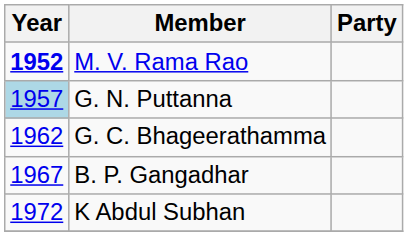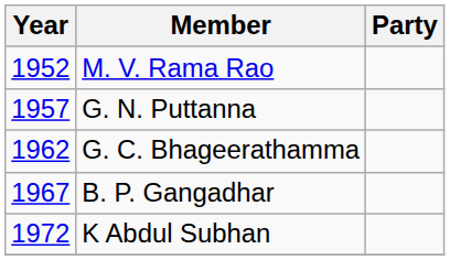M. V. Rama Rao | Year: bold -> normal
G. N. Puttanna | Year: lightblue background -> no background
